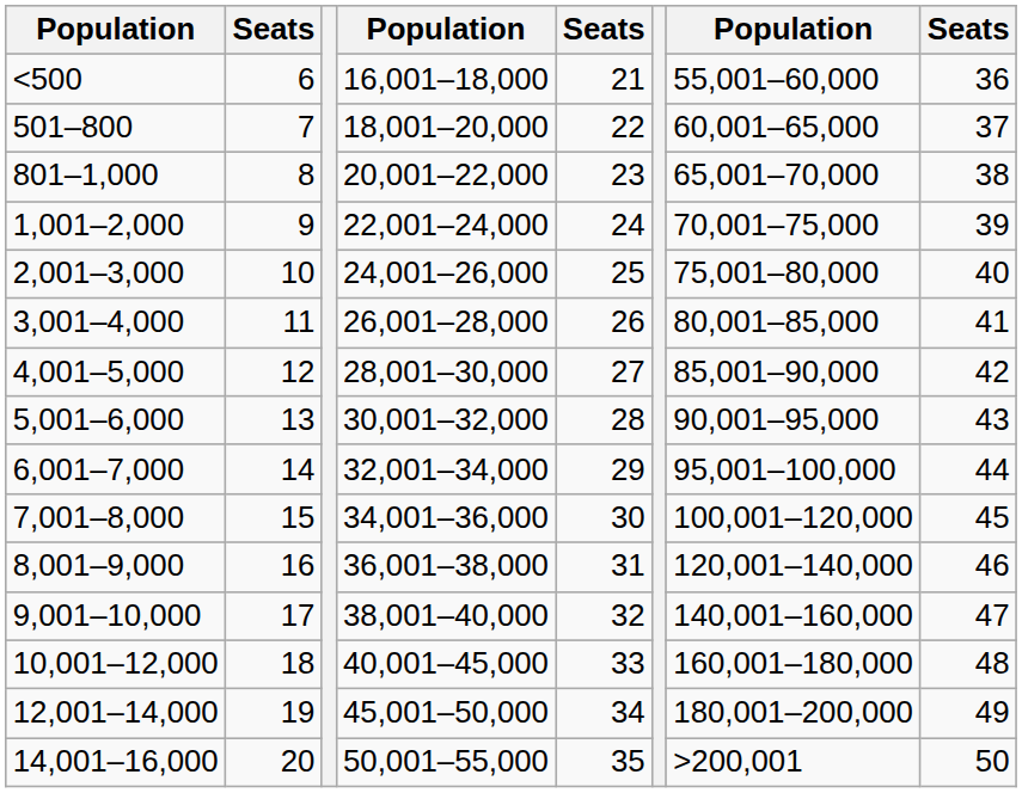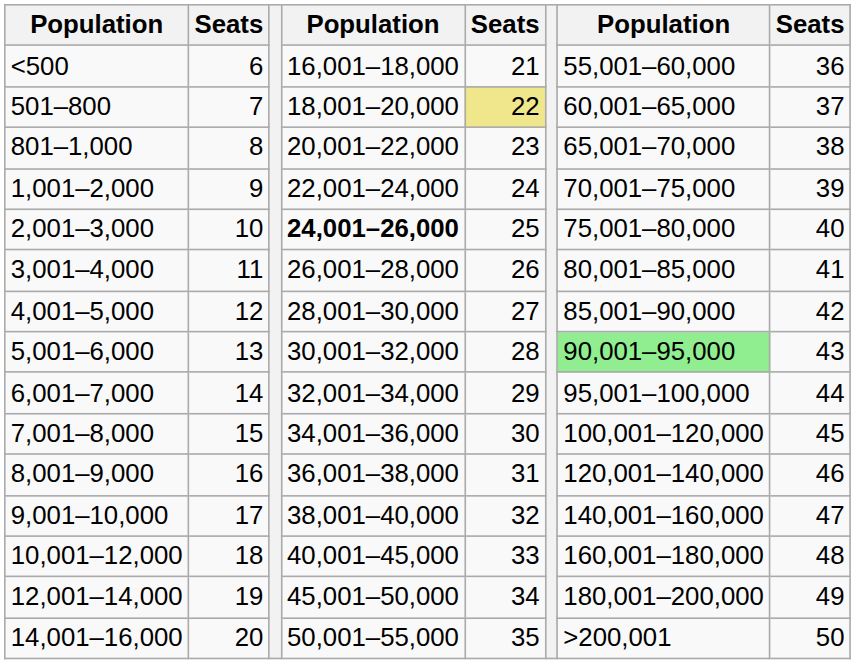501–800 | column 5: no background -> khaki background
2,001–3,000 | column 4: normal -> bold
5,001–6,000 | column 7: no background -> lightgreen background
